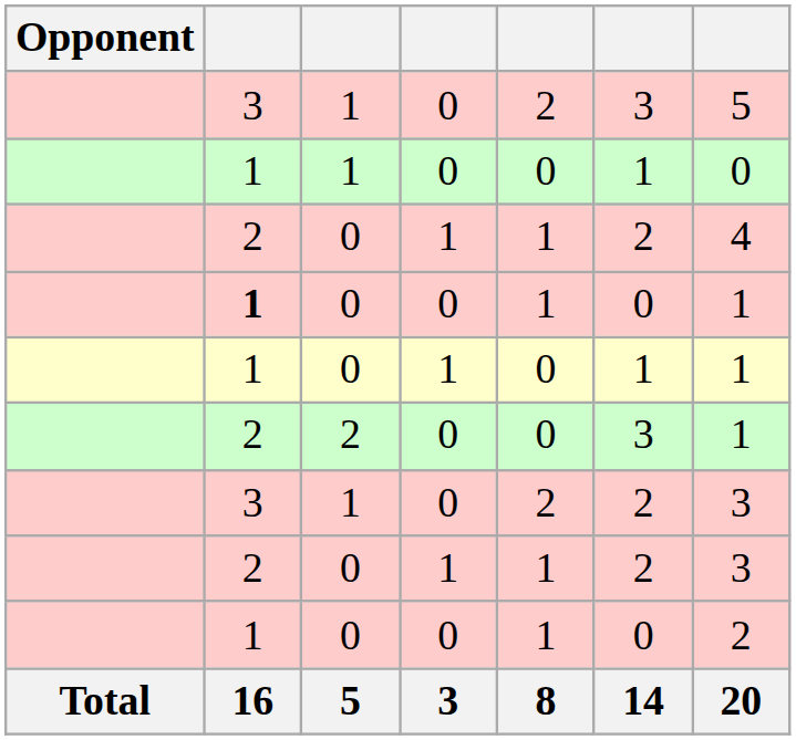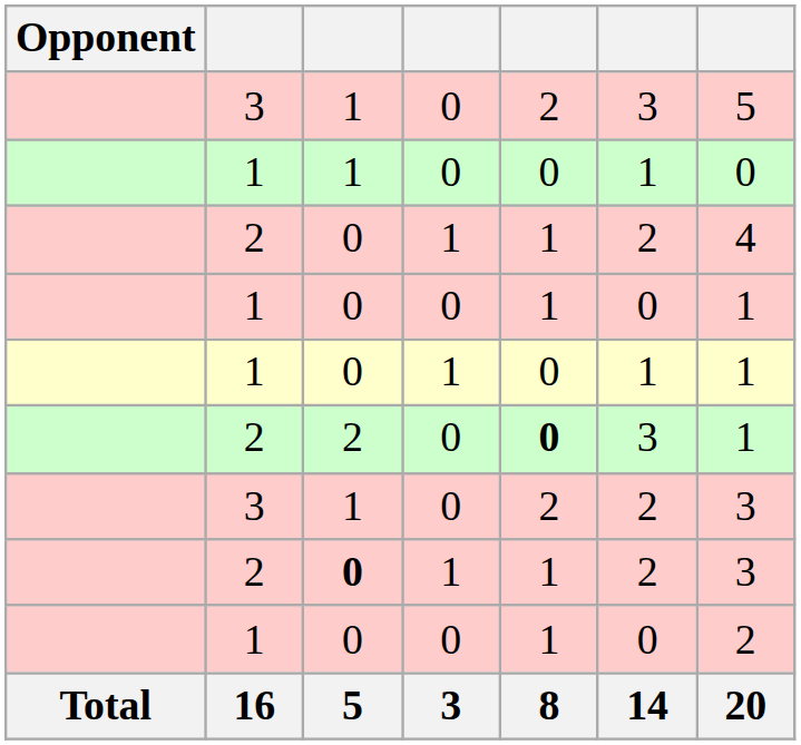row 5 | column 2: bold -> normal
row 7 | column 5: normal -> bold
row 9 | column 3: normal -> bold
